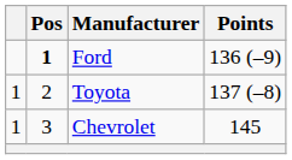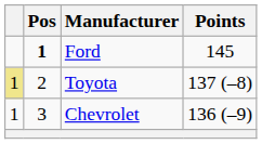Ford | Points: 136 (–9) -> 145
Toyota | column 1: no background -> khaki background
Chevrolet | Points: 145 -> 136 (–9)
